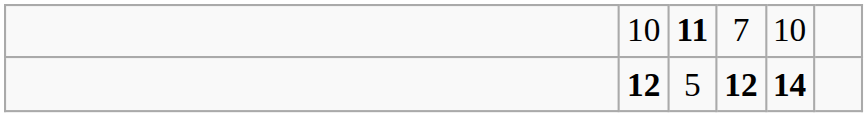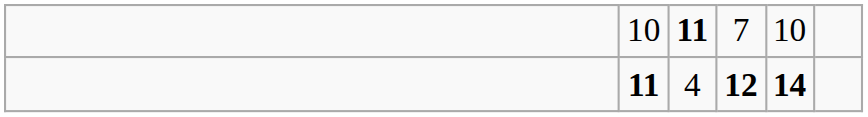row 2 | column 2: 12 -> 11
row 2 | column 3: 5 -> 4
